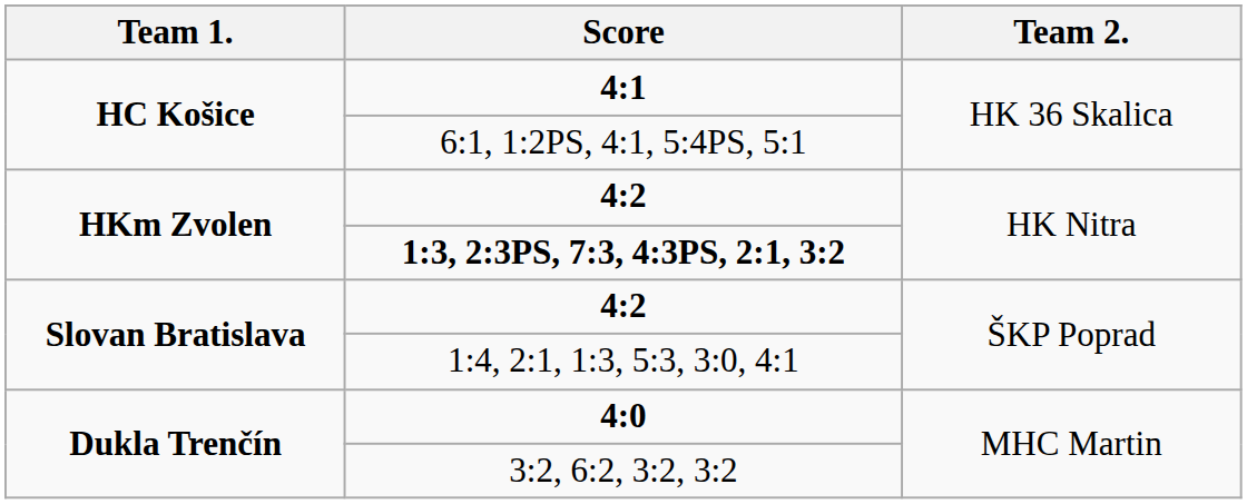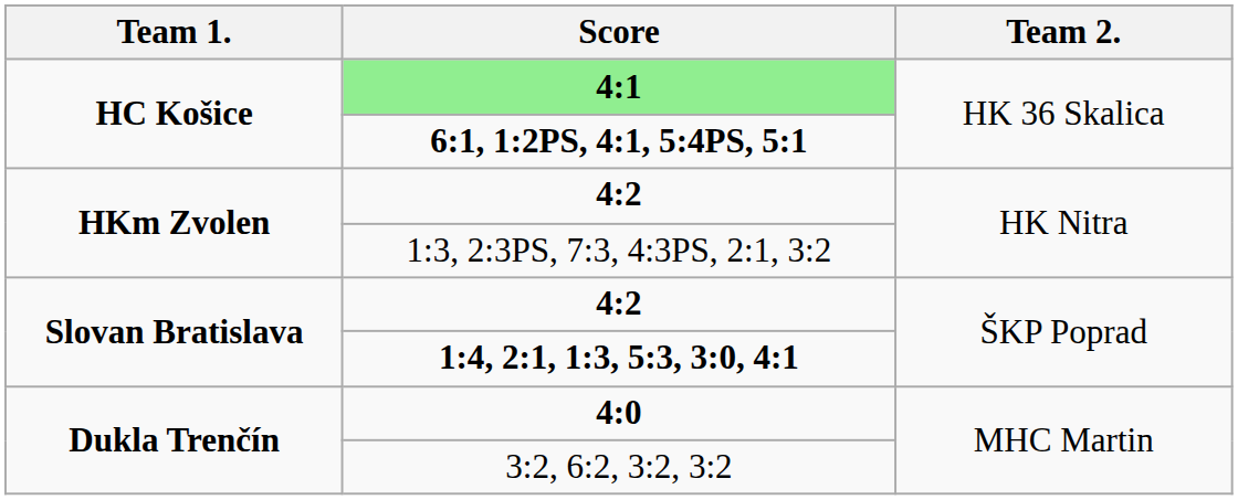4:1 | Score: no background -> lightgreen background
6:1, 1:2PS, 4:1, 5:4PS, 5:1 | Score: normal -> bold
1:3, 2:3PS, 7:3, 4:3PS, 2:1, 3:2 | Score: bold -> normal
1:4, 2:1, 1:3, 5:3, 3:0, 4:1 | Score: normal -> bold
